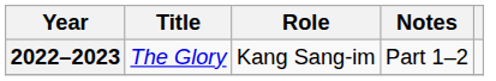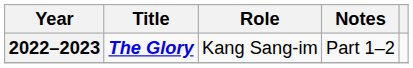2022–2023 | Title: normal -> bold
